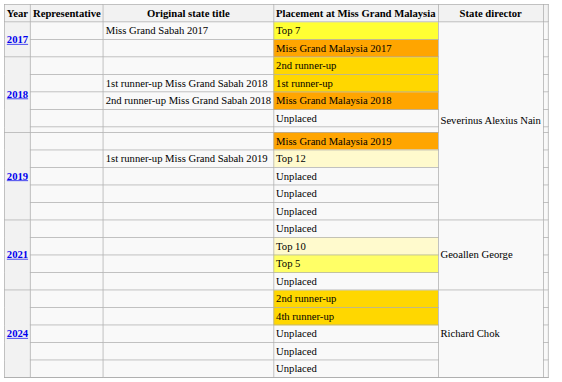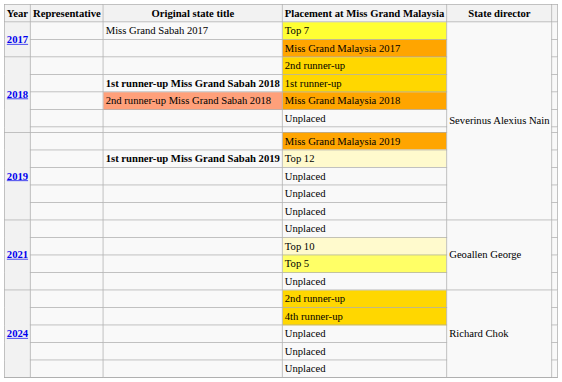1st runner-up | Original state title: normal -> bold
Miss Grand Malaysia 2018 | Original state title: no background -> lightsalmon background
Top 12 | Original state title: normal -> bold
